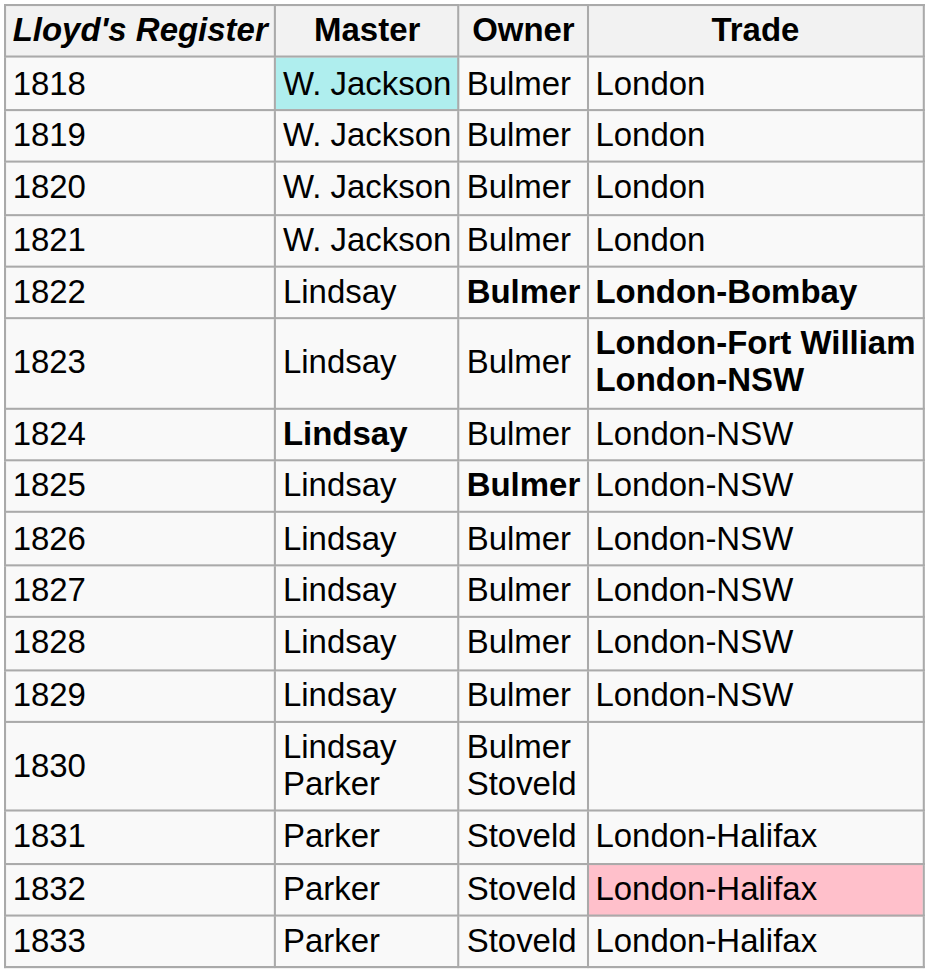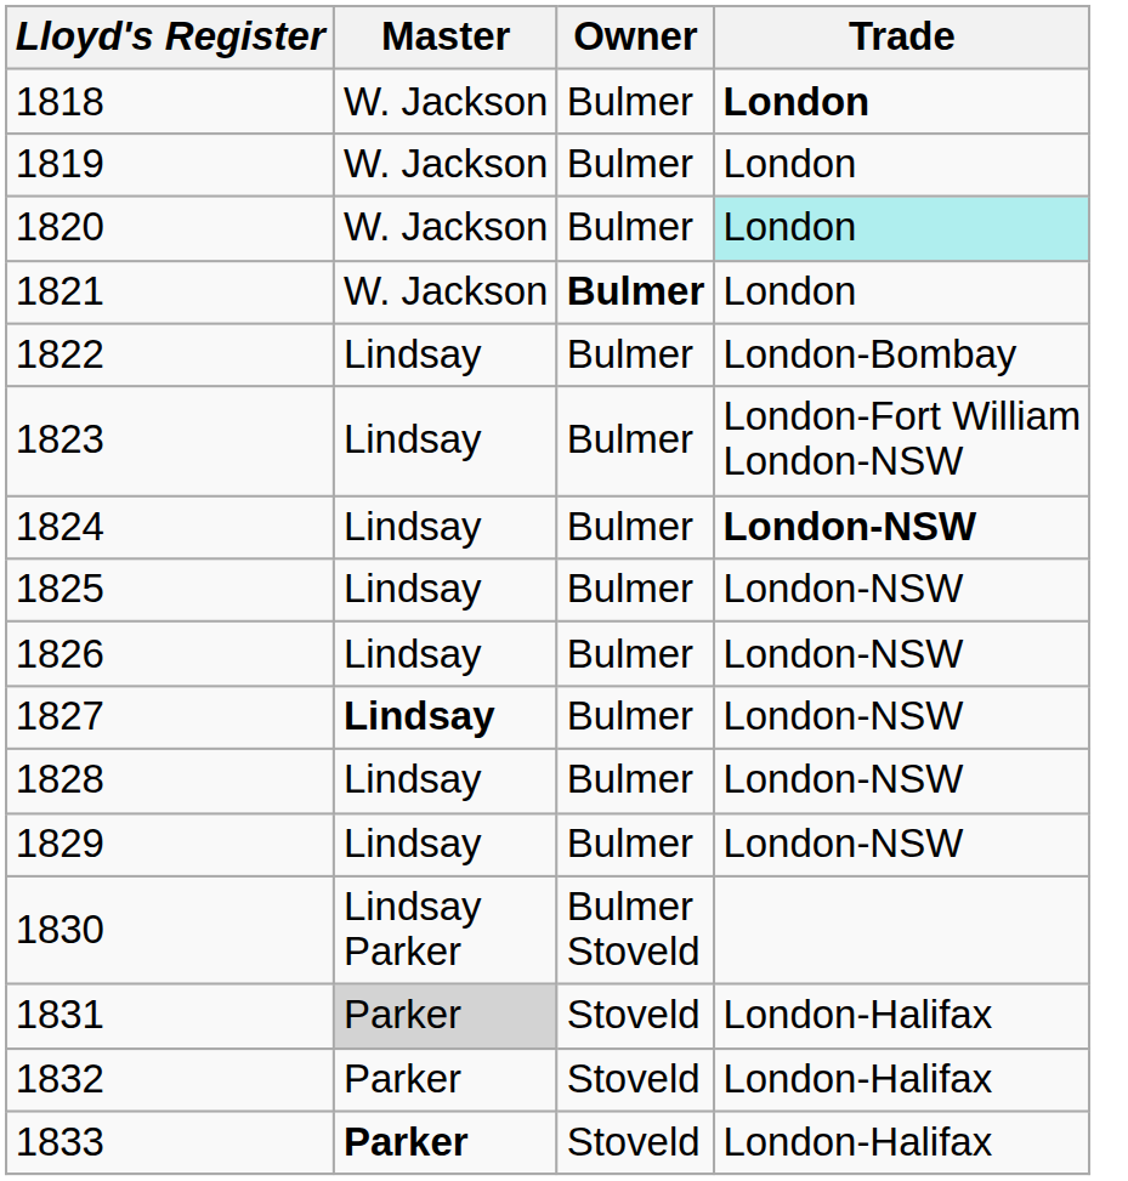1818 | Master: paleturquoise background -> no background
1818 | Trade: normal -> bold
1820 | Trade: no background -> paleturquoise background
1821 | Owner: normal -> bold
1822 | Owner: bold -> normal
1822 | Trade: bold -> normal
1823 | Trade: bold -> normal
1824 | Master: bold -> normal
1824 | Trade: normal -> bold
1825 | Owner: bold -> normal
1827 | Master: normal -> bold
1831 | Master: no background -> lightgrey background
1832 | Trade: pink background -> no background
1833 | Master: normal -> bold
